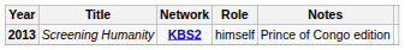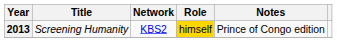2013 | Network: bold -> normal
2013 | Role: no background -> gold background
